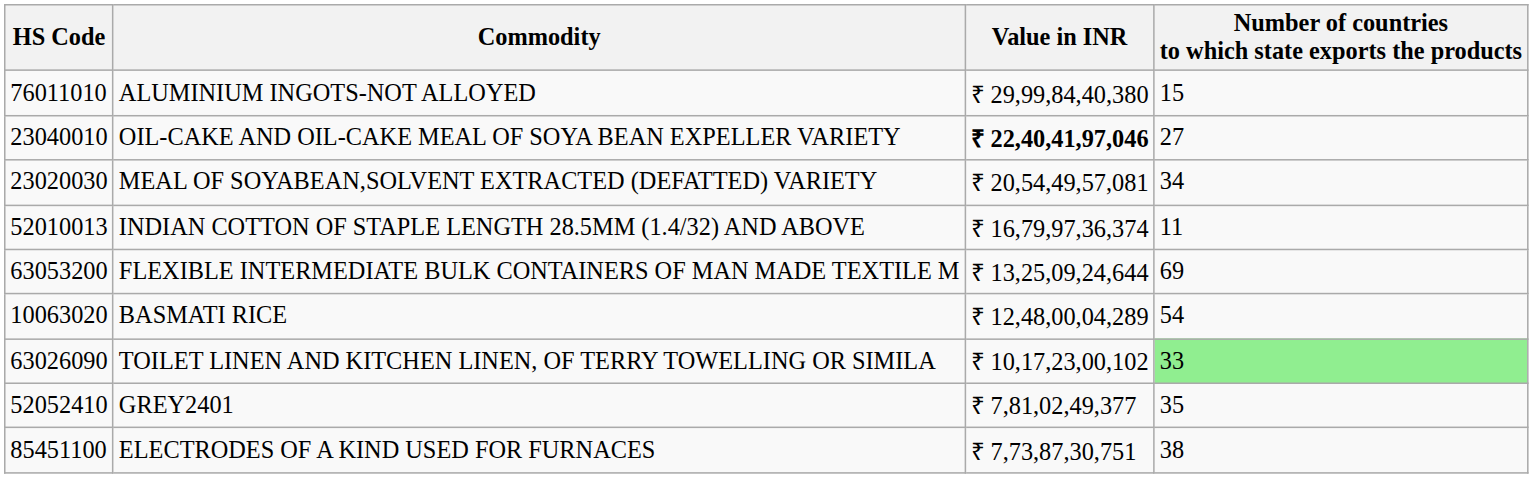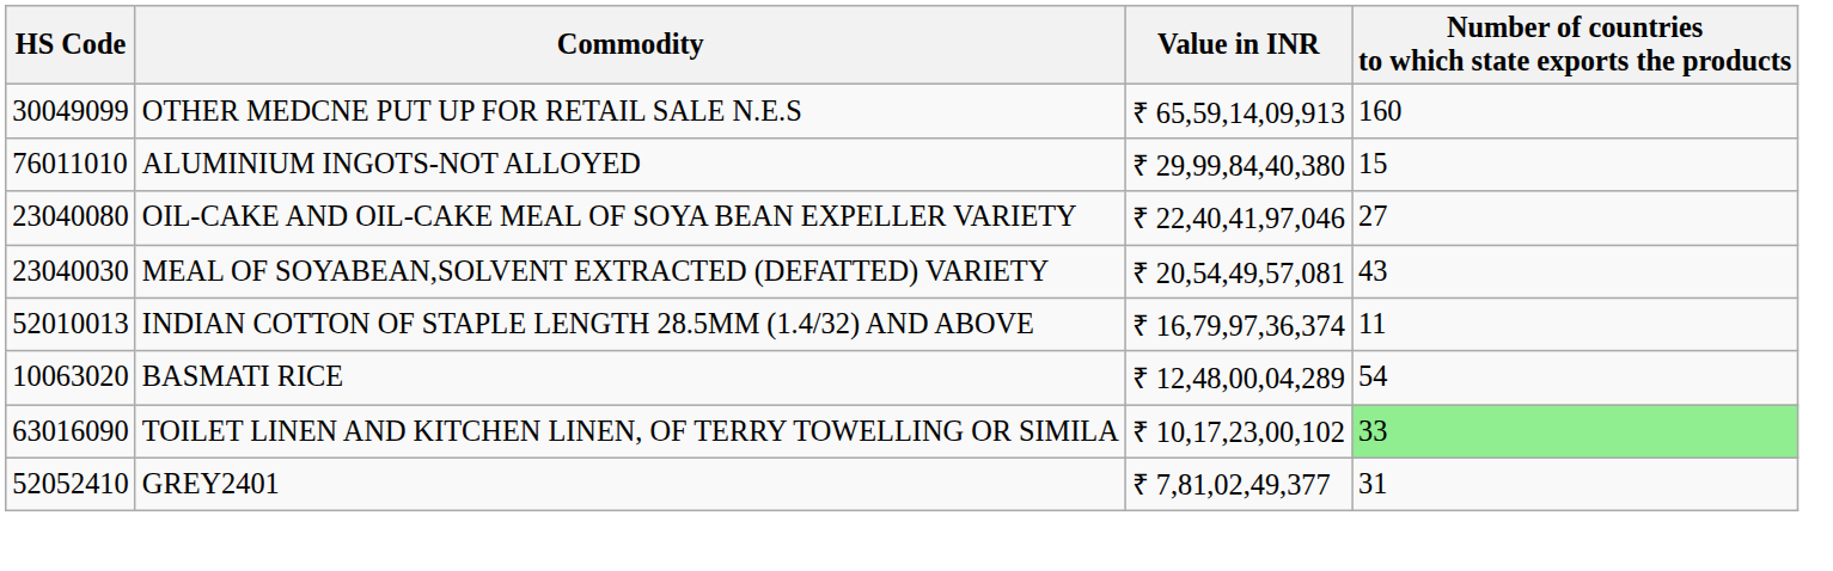+ row: 30049099 | OTHER MEDCNE PUT UP FOR RETAIL SALE N.E.S | ₹ 65,59,14,09,913 | 160
OIL-CAKE AND OIL-CAKE MEAL OF SOYA BEAN EXPELLER VARIETY | HS Code: 23040010 -> 23040080
OIL-CAKE AND OIL-CAKE MEAL OF SOYA BEAN EXPELLER VARIETY | Value in INR: bold -> normal
MEAL OF SOYABEAN,SOLVENT EXTRACTED (DEFATTED) VARIETY | HS Code: 23020030 -> 23040030
MEAL OF SOYABEAN,SOLVENT EXTRACTED (DEFATTED) VARIETY | Number of countries to which state exports the products: 34 -> 43
- row: 63053200 | FLEXIBLE INTERMEDIATE BULK CONTAINERS OF MAN MADE TEXTILE M | ₹ 13,25,09,24,644 | 69
TOILET LINEN AND KITCHEN LINEN, OF TERRY TOWELLING OR SIMILA | HS Code: 63026090 -> 63016090
GREY2401 | Number of countries to which state exports the products: 35 -> 31
- row: 85451100 | ELECTRODES OF A KIND USED FOR FURNACES | ₹ 7,73,87,30,751 | 38
